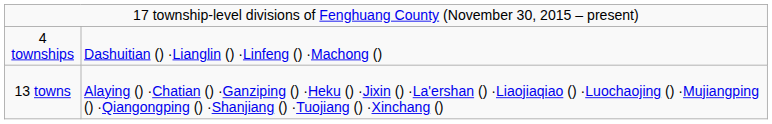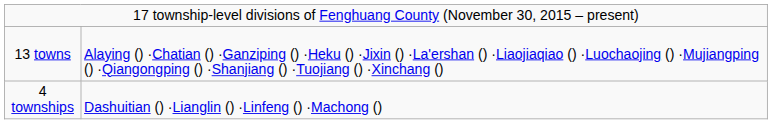rows swapped: 13 towns <-> 4 townships
